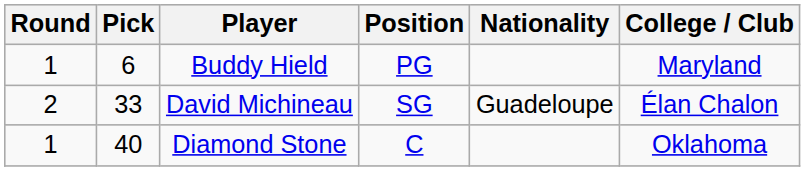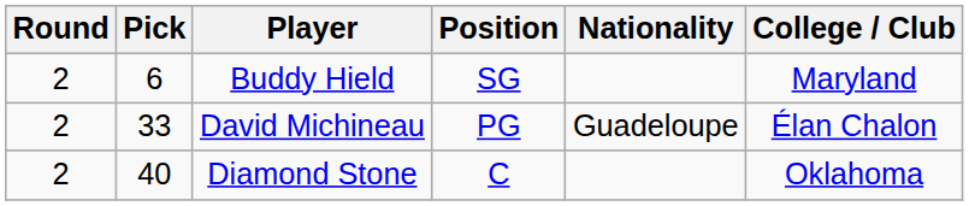Buddy Hield | Round: 1 -> 2
Buddy Hield | Position: PG -> SG
David Michineau | Position: SG -> PG
Diamond Stone | Round: 1 -> 2
